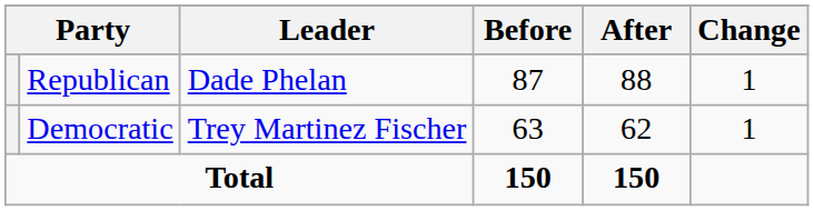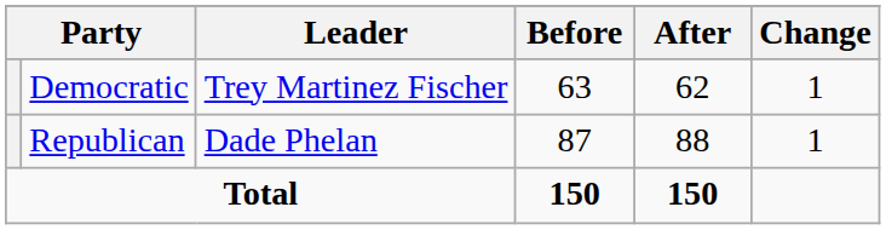rows swapped: Republican <-> Democratic
